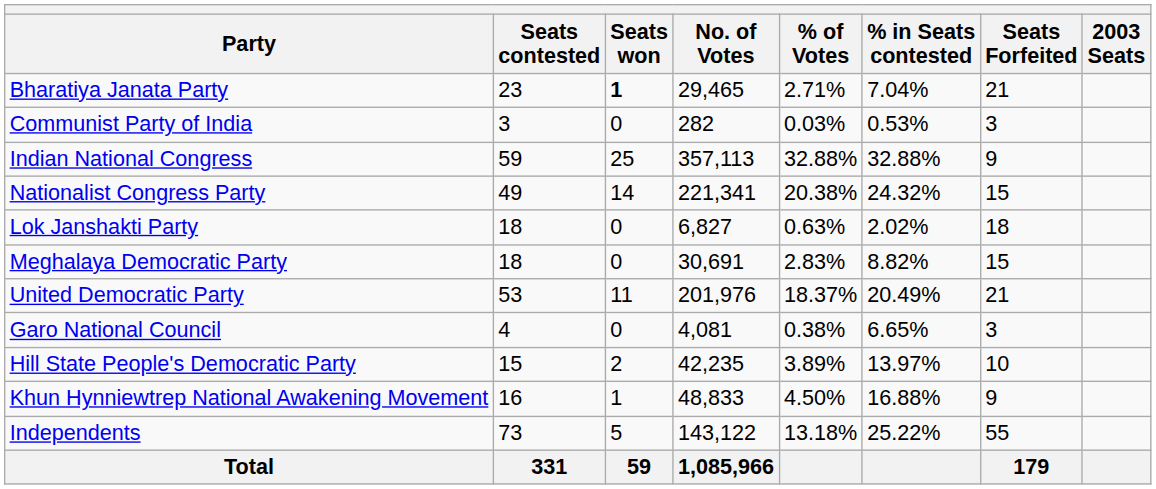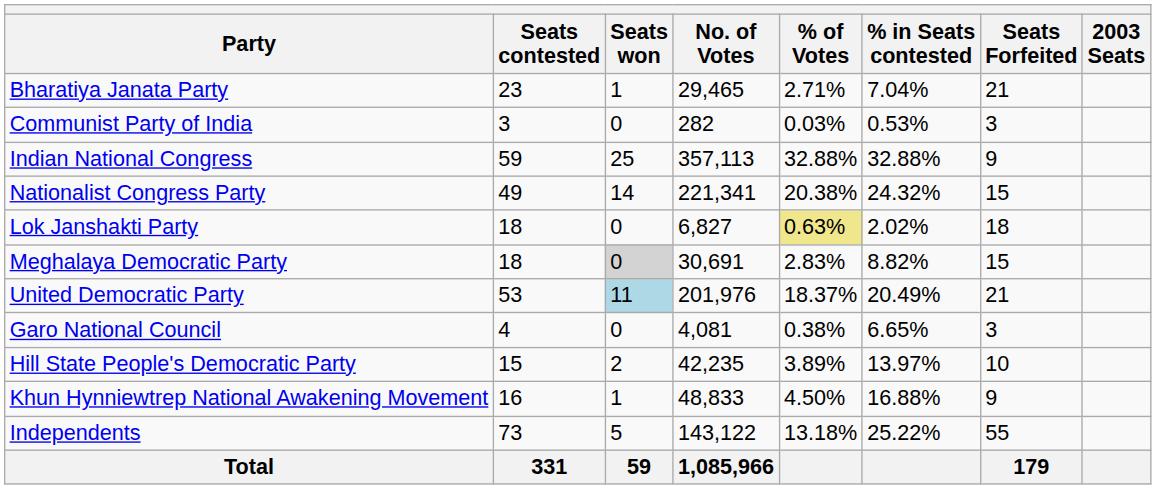Bharatiya Janata Party | Seats won: bold -> normal
Lok Janshakti Party | % of Votes: no background -> khaki background
Meghalaya Democratic Party | Seats won: no background -> lightgrey background
United Democratic Party | Seats won: no background -> lightblue background
